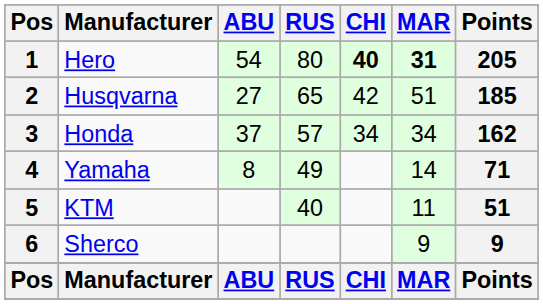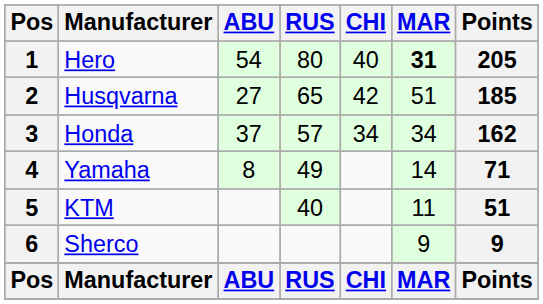1 | CHI: bold -> normal
